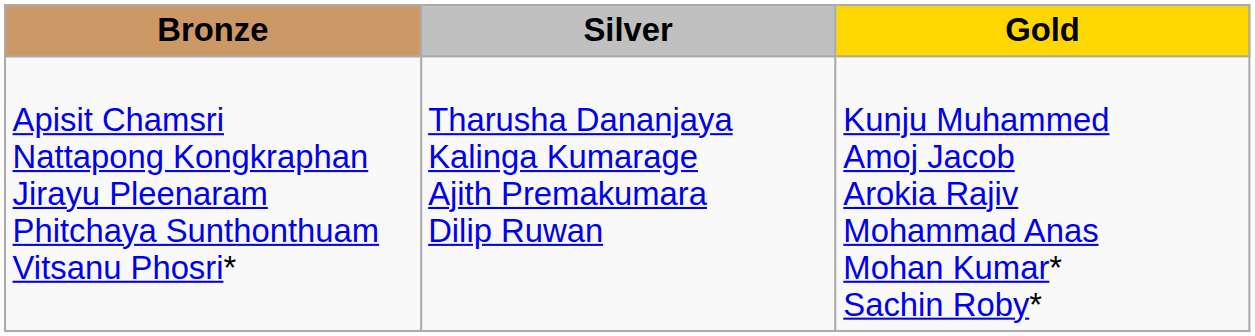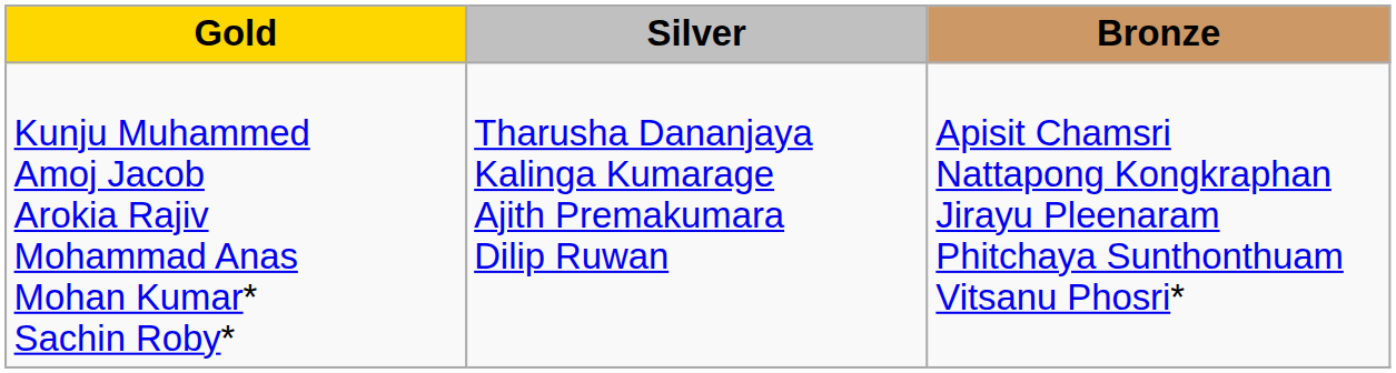columns swapped: Gold <-> Bronze
